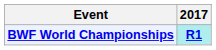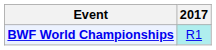BWF World Championships | 2017: bold -> normal
